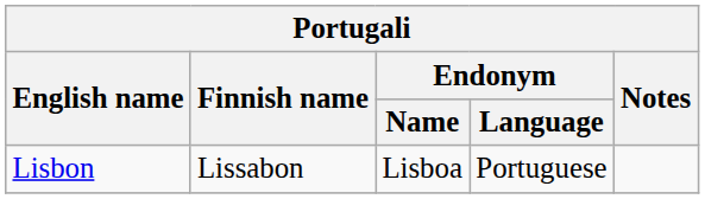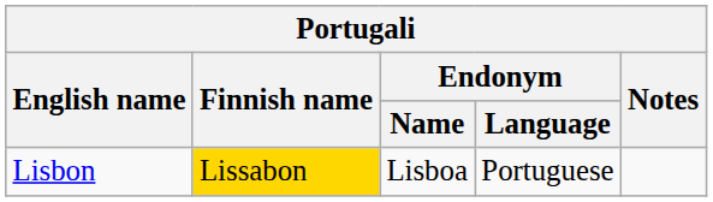Lisbon | Finnish name: no background -> gold background
